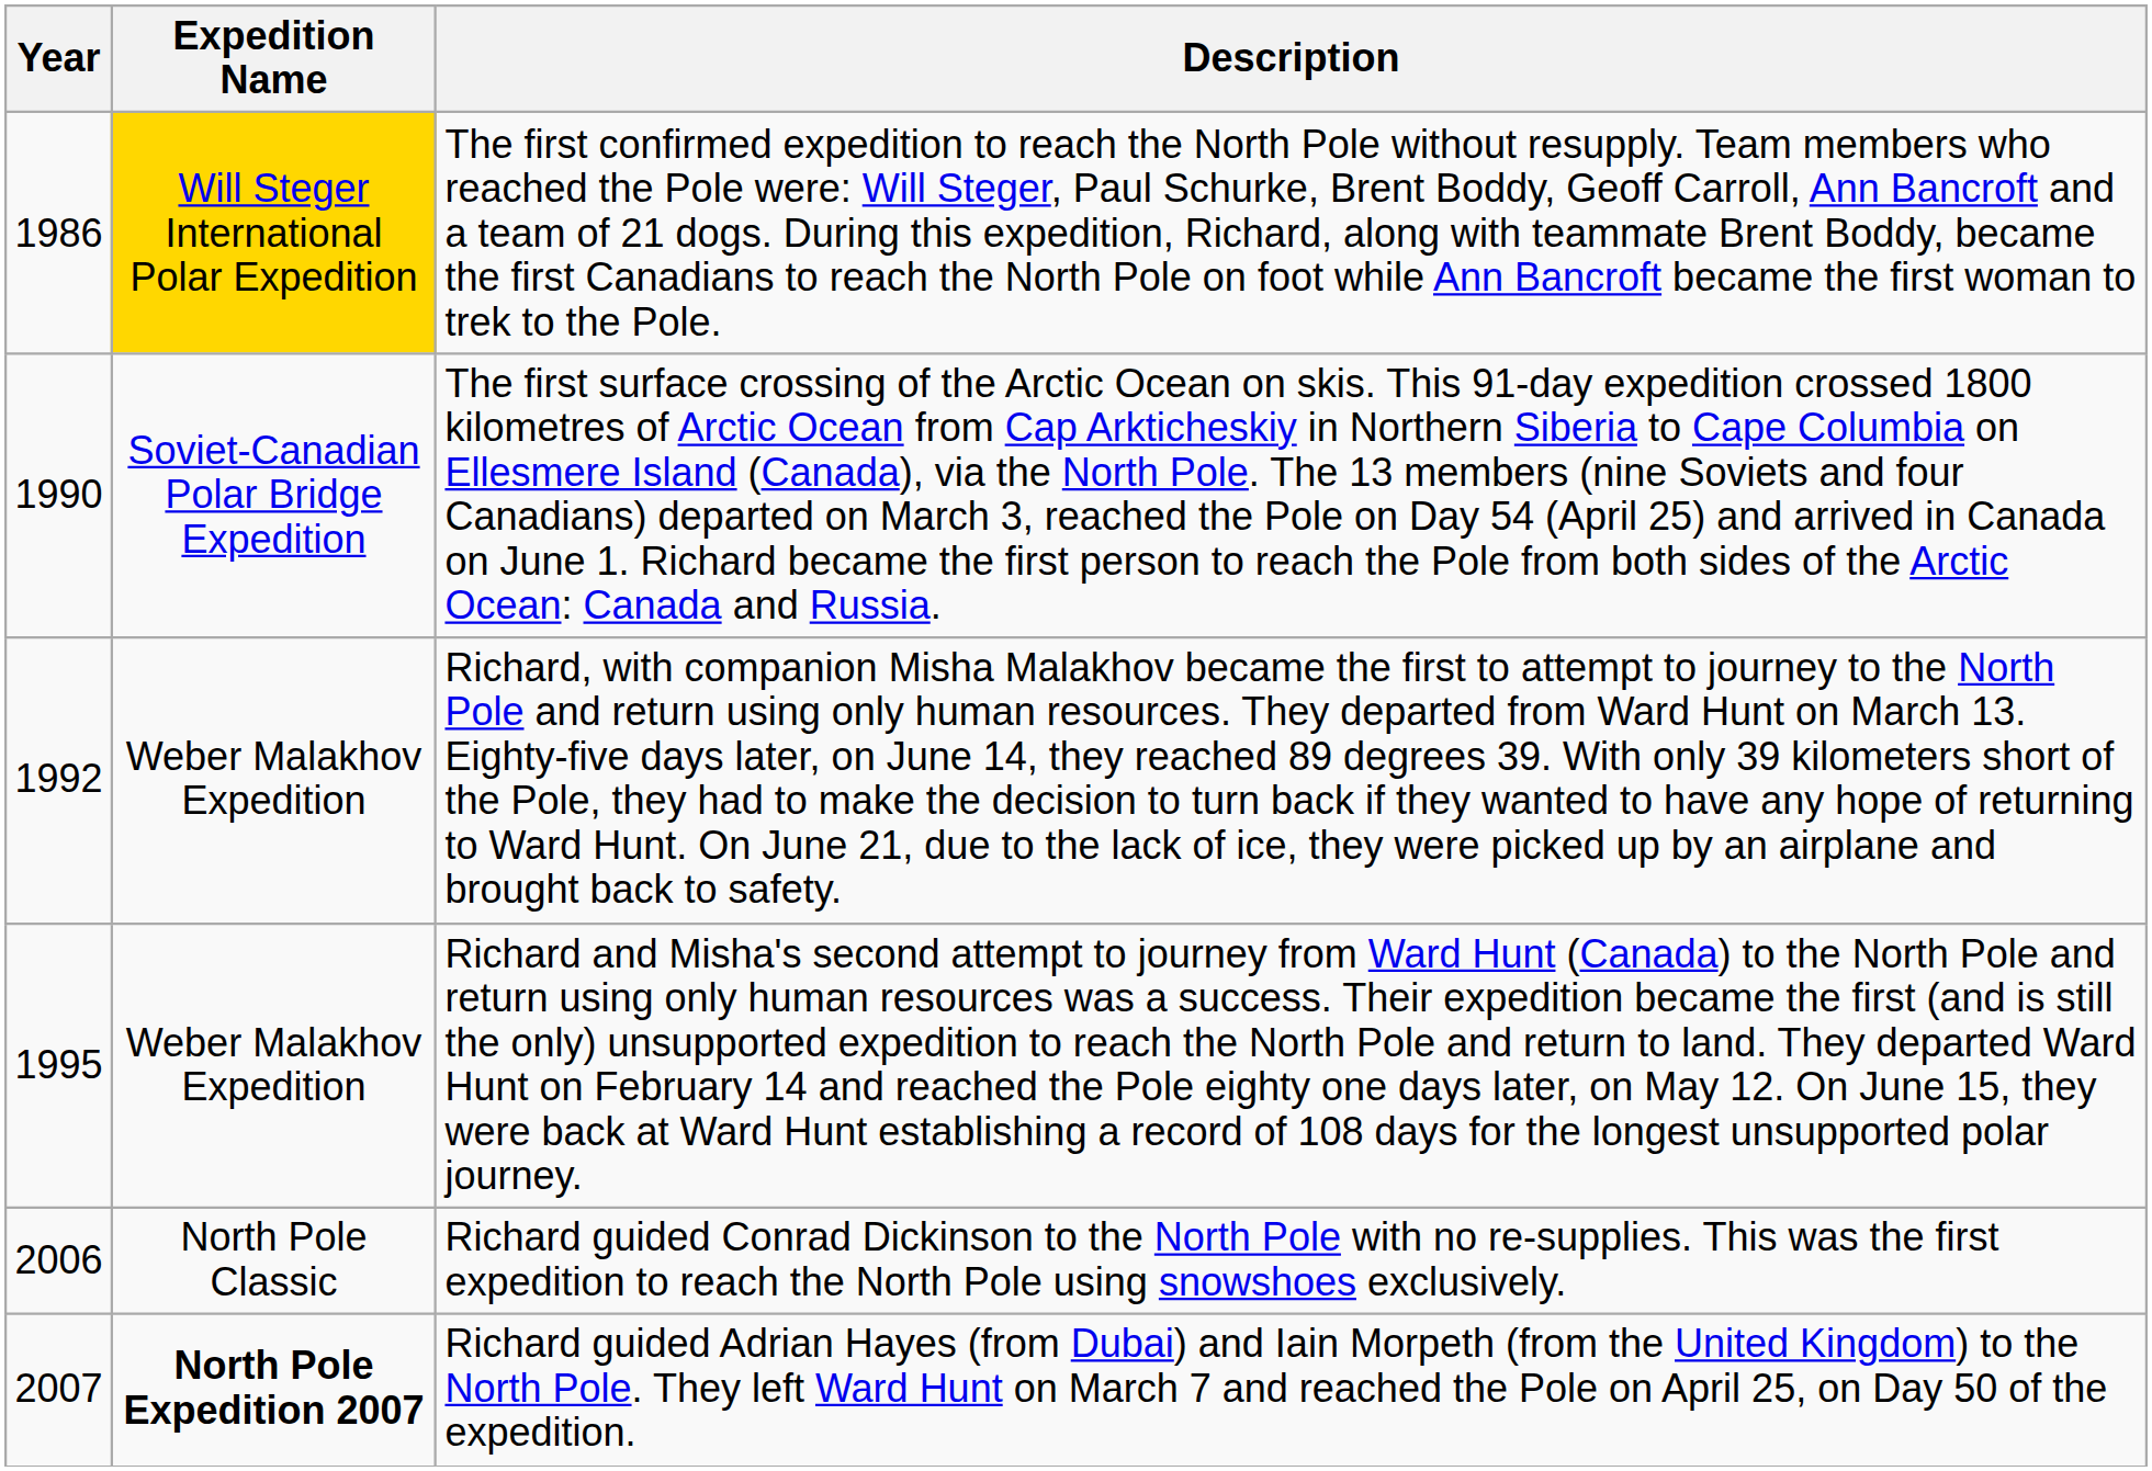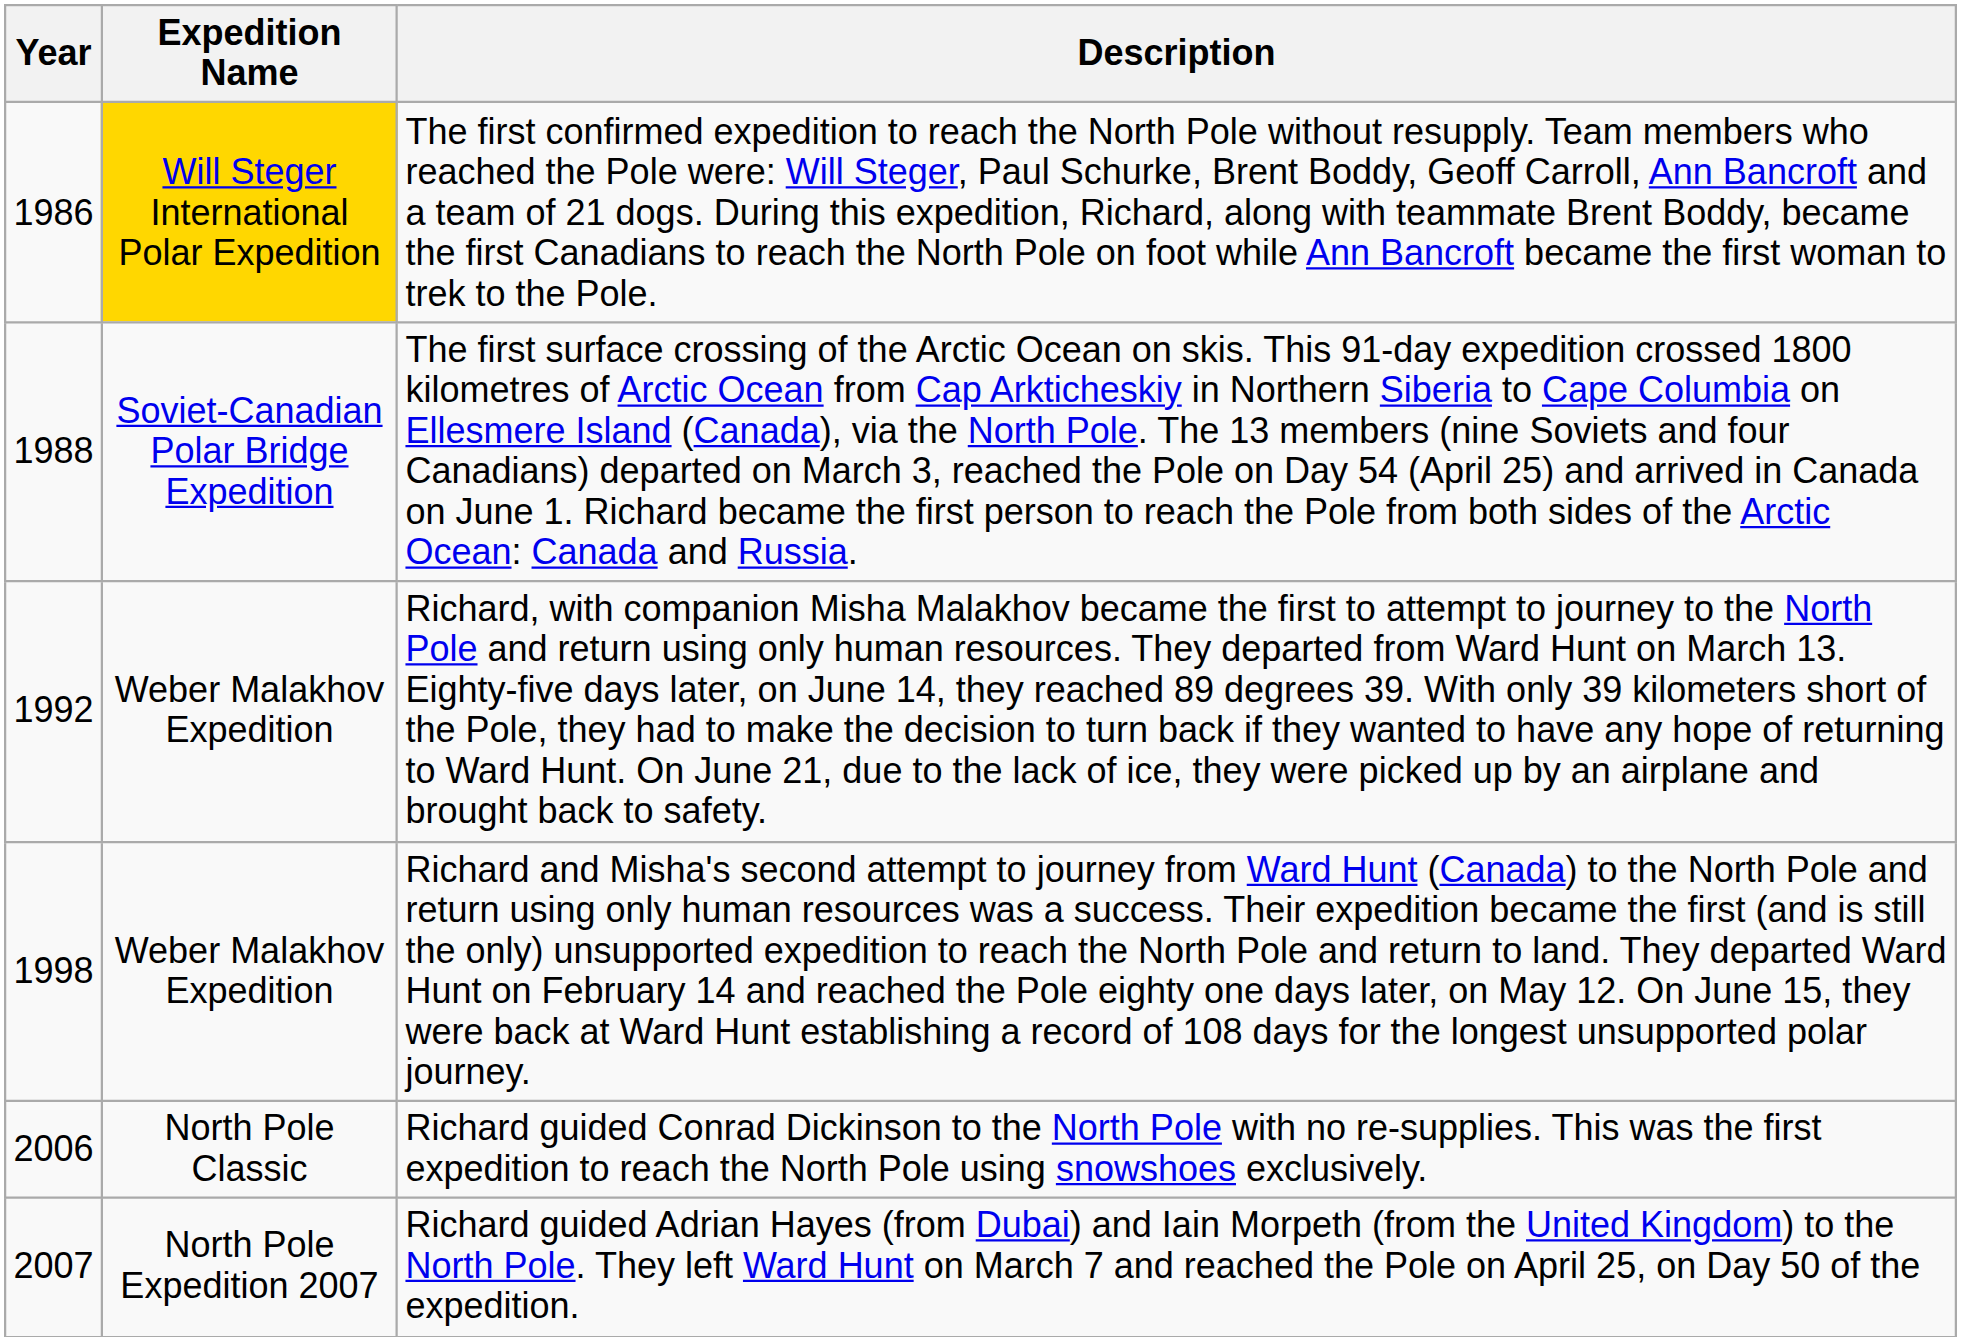row 3 | Year: 1990 -> 1988
row 5 | Year: 1995 -> 1998
row 7 | Expedition Name: bold -> normal
